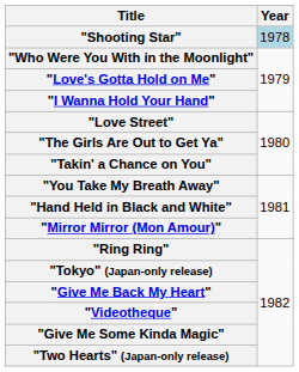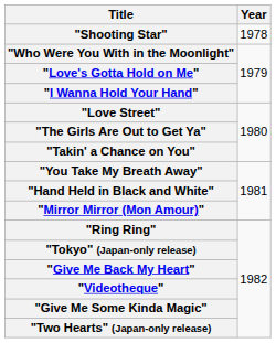"Shooting Star" | Year: lightblue background -> no background
